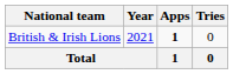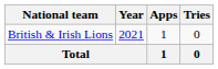British & Irish Lions | Apps: bold -> normal
